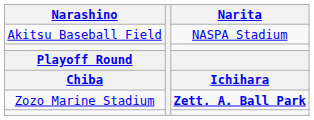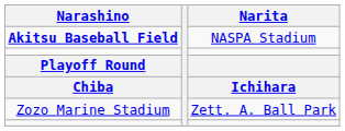Akitsu Baseball Field | Narashino: normal -> bold
Zozo Marine Stadium | Narita: bold -> normal
